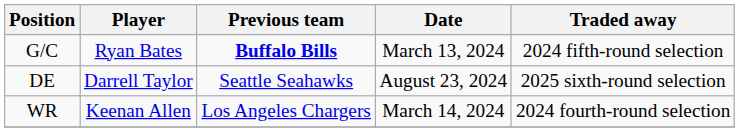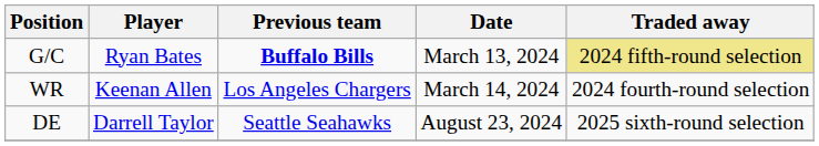G/C | Traded away: no background -> khaki background
rows swapped: WR <-> DE
